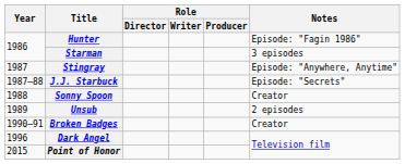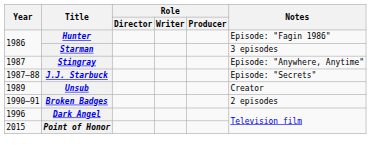- row: 1988 | Sonny Spoon | Creator
Unsub | Notes: 2 episodes -> Creator
Broken Badges | Notes: Creator -> 2 episodes
